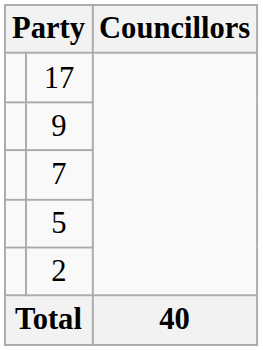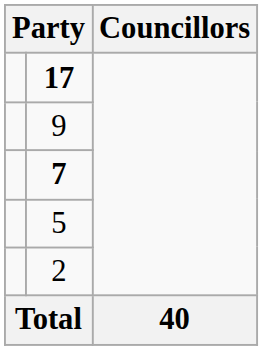17 | column 2: normal -> bold
7 | column 2: normal -> bold
